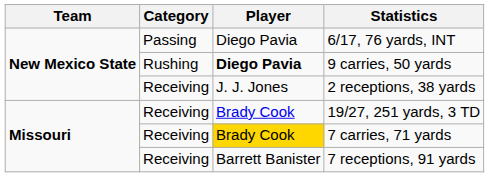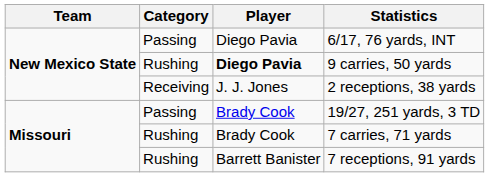19/27, 251 yards, 3 TD | Category: Receiving -> Passing
7 carries, 71 yards | Category: Receiving -> Rushing
7 carries, 71 yards | Player: gold background -> no background
7 receptions, 91 yards | Category: Receiving -> Rushing
